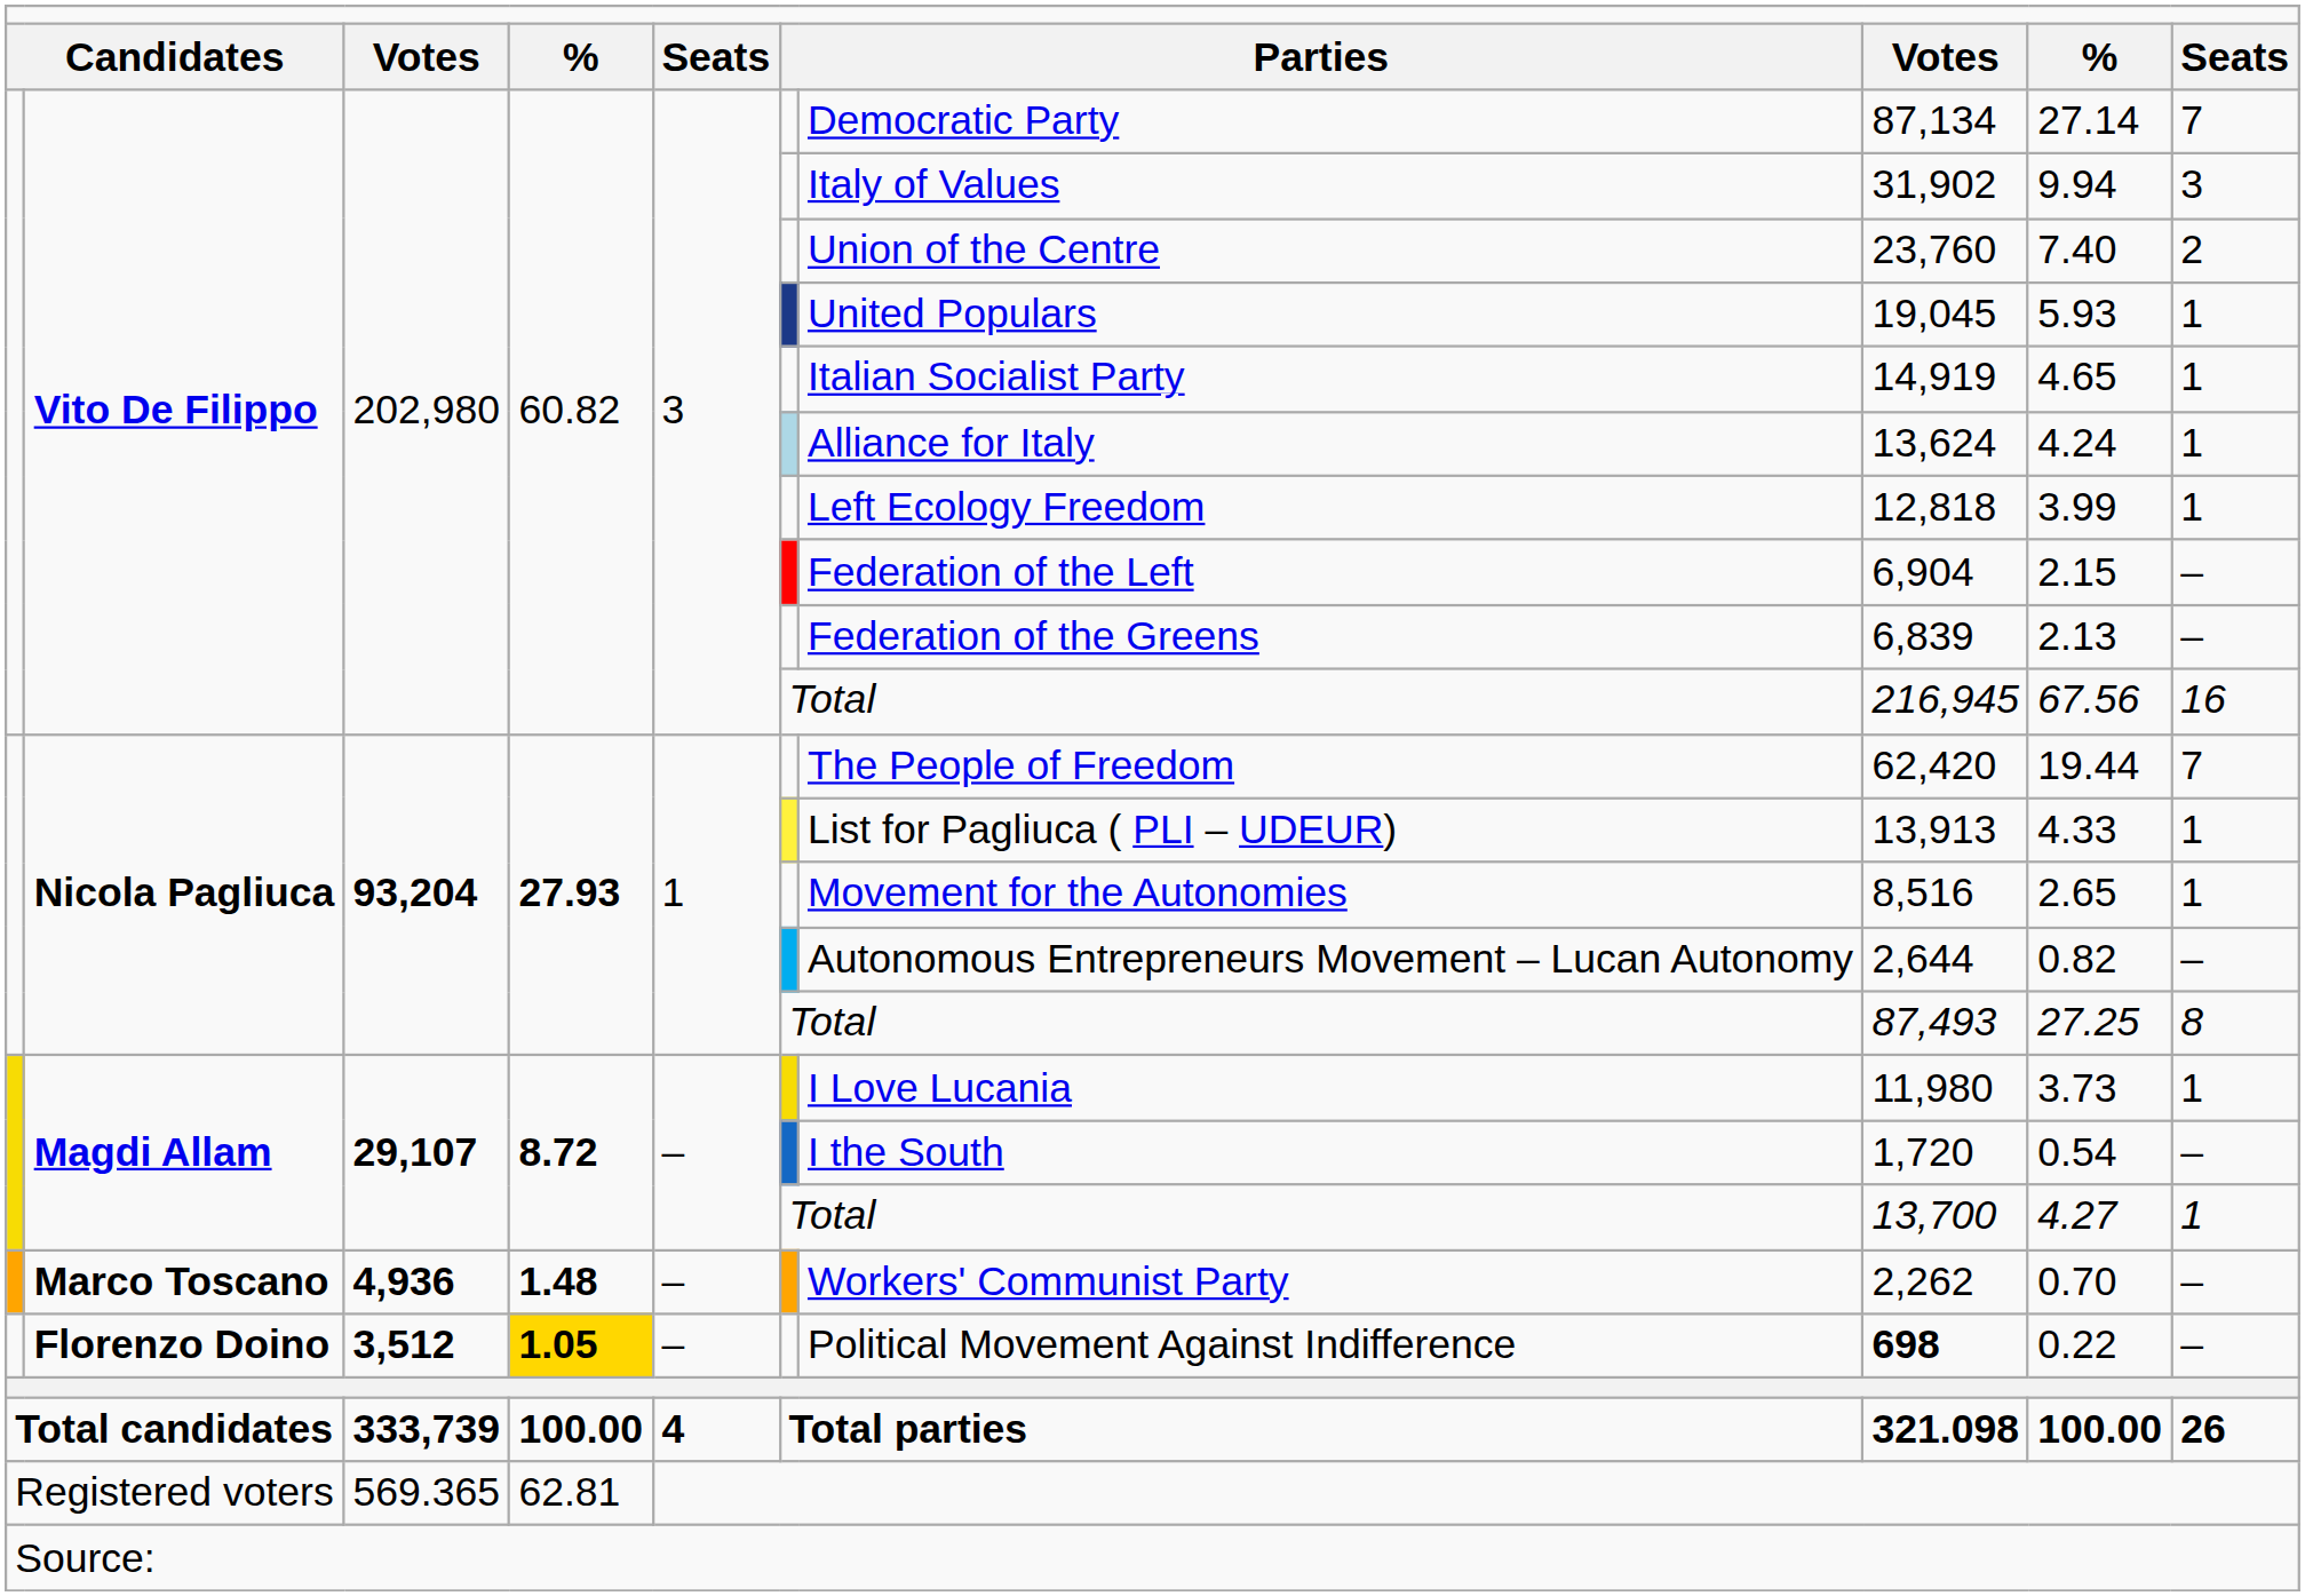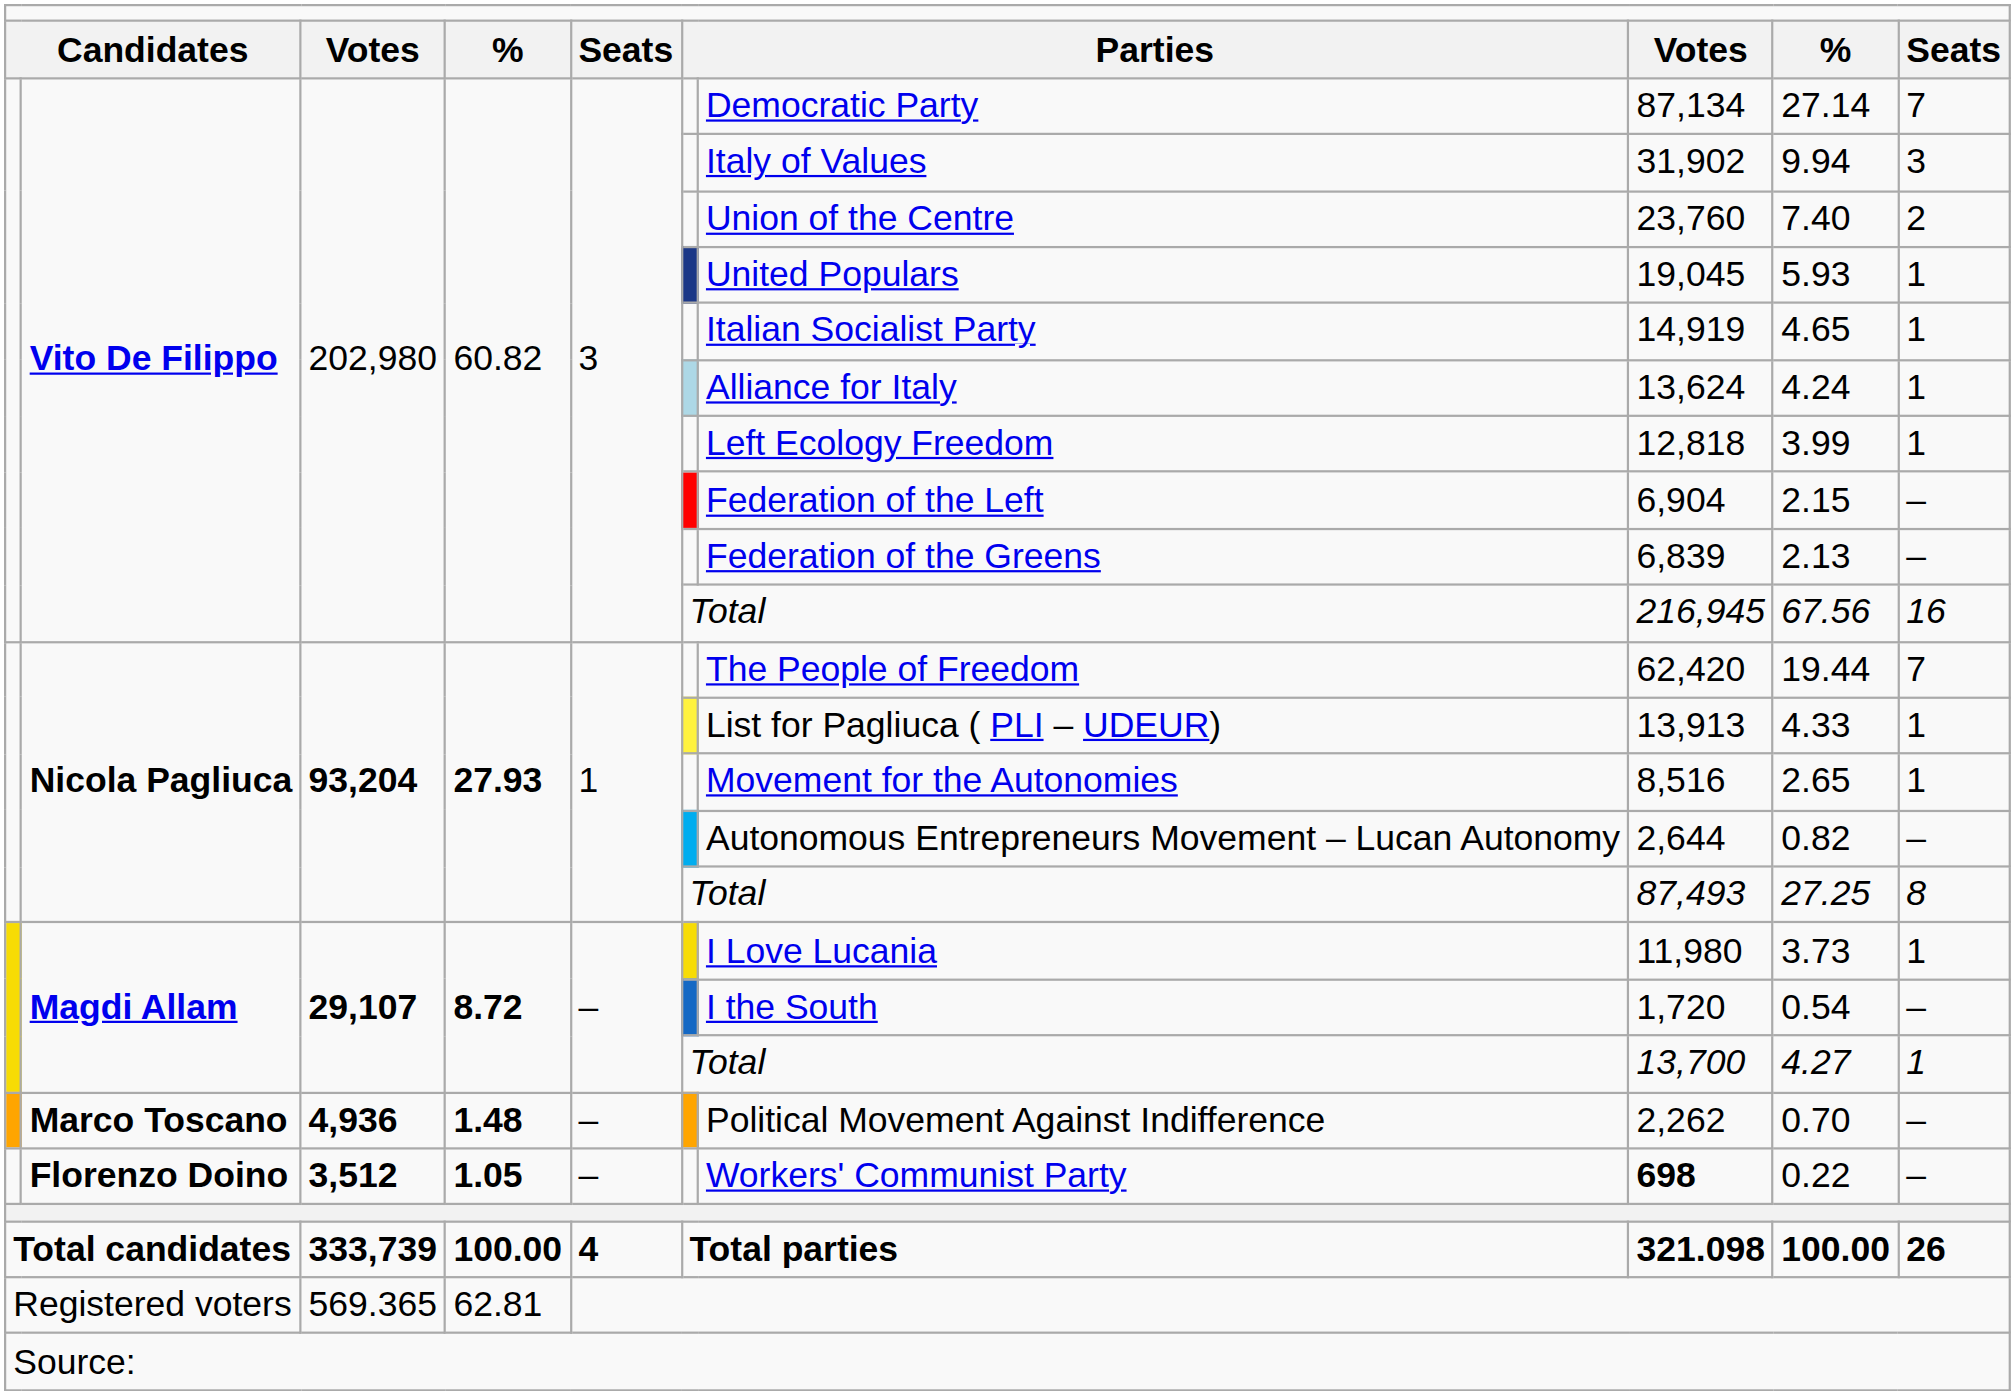Marco Toscano | column 7: Workers' Communist Party -> Political Movement Against Indifference
Florenzo Doino | column 4: gold background -> no background
Florenzo Doino | column 7: Political Movement Against Indifference -> Workers' Communist Party
